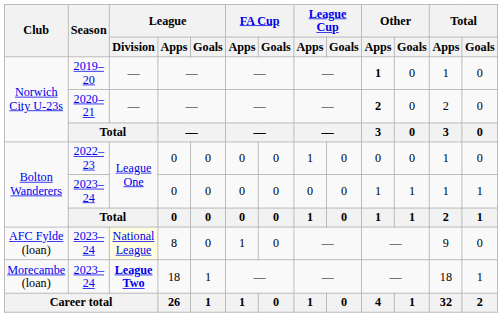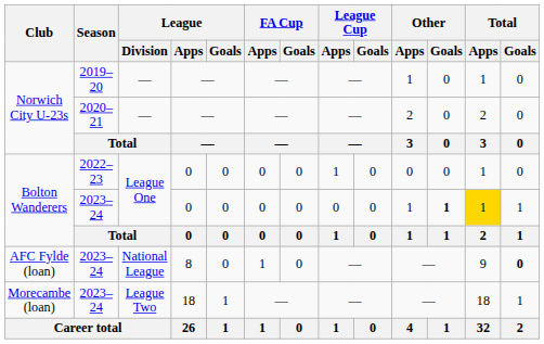Norwich City U-23s / 2019–20 | Other / Apps: bold -> normal
Norwich City U-23s / 2020–21 | Other / Apps: bold -> normal
Bolton Wanderers / 2023–24 | Other / Goals: normal -> bold
Bolton Wanderers / 2023–24 | Total / Apps: no background -> gold background
AFC Fylde (loan) | League / Division: lightyellow background -> no background
AFC Fylde (loan) | Total / Goals: normal -> bold
Morecambe (loan) | League / Division: bold -> normal
